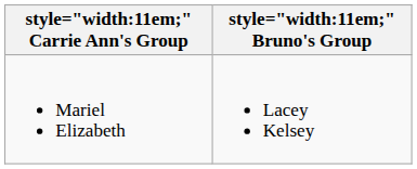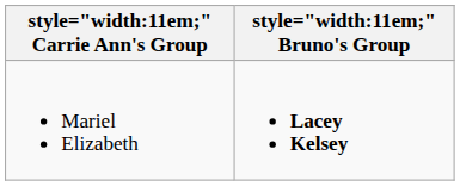Mariel Elizabeth | style="width:11em;" Bruno's Group: normal -> bold
